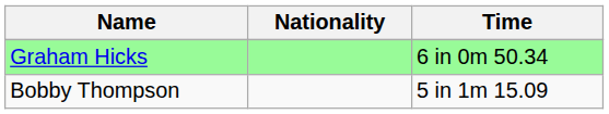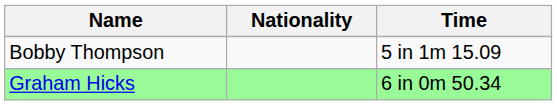rows swapped: Graham Hicks <-> Bobby Thompson
